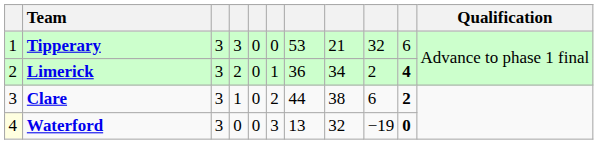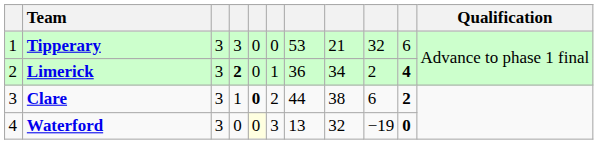Limerick | column 4: normal -> bold
Clare | column 5: normal -> bold
Waterford | column 1: lightyellow background -> no background
Waterford | column 5: no background -> lightyellow background
